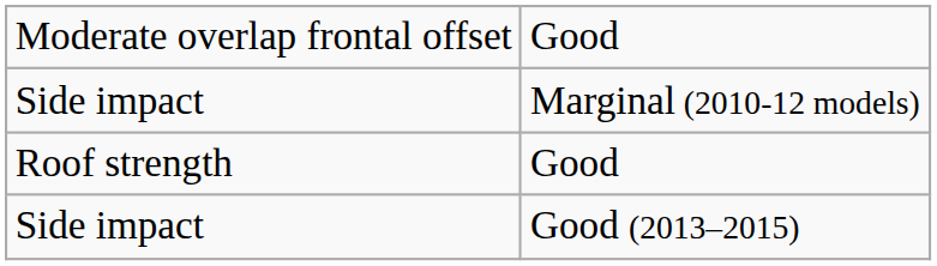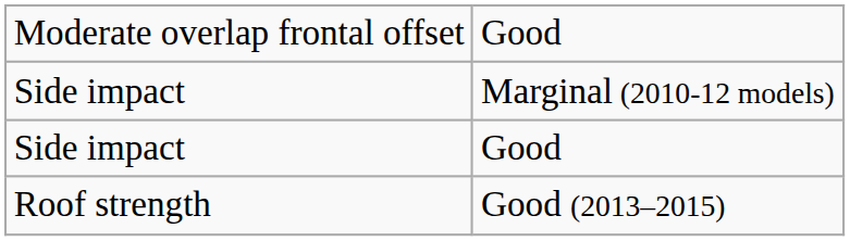row 3 | column 1: Roof strength -> Side impact
row 4 | column 1: Side impact -> Roof strength
